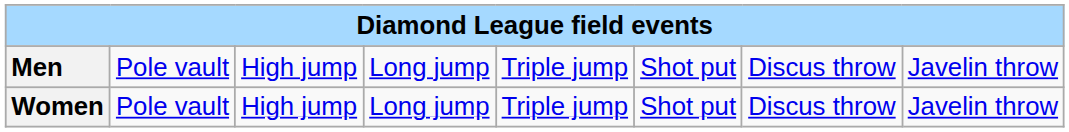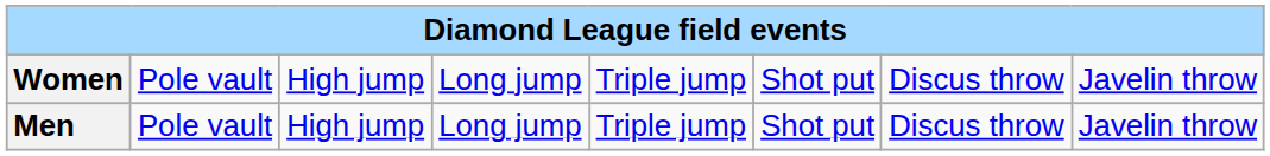rows swapped: Men <-> Women
